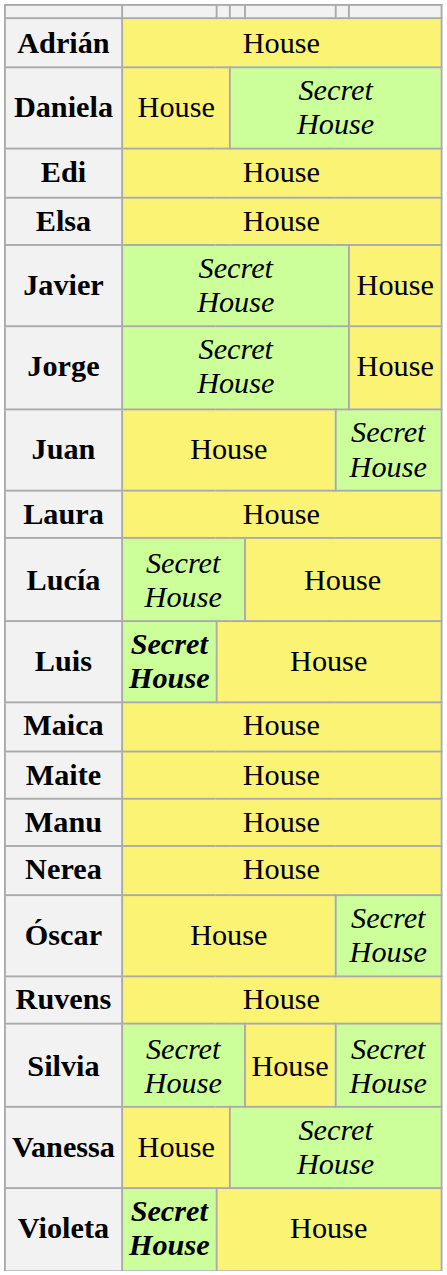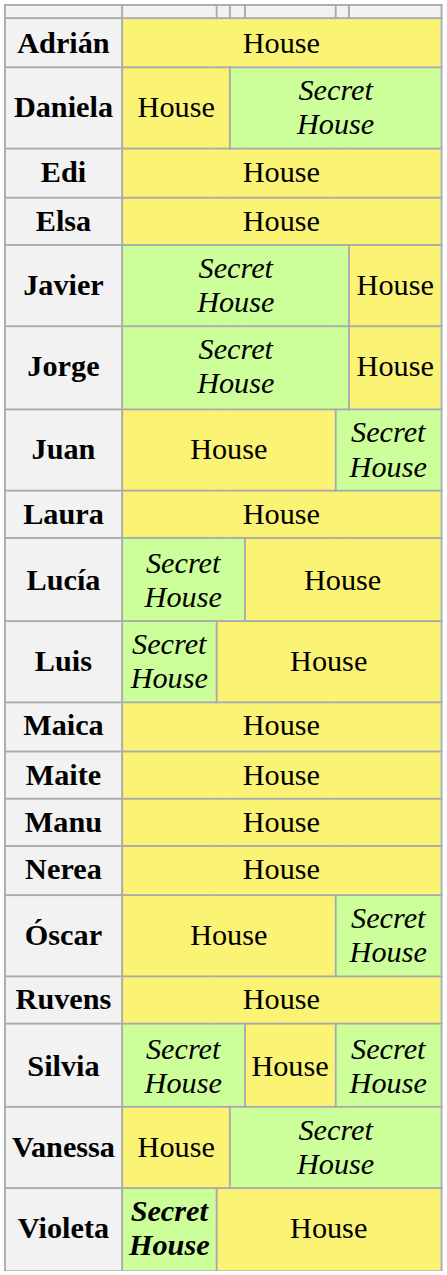Luis | column 2: bold -> normal
